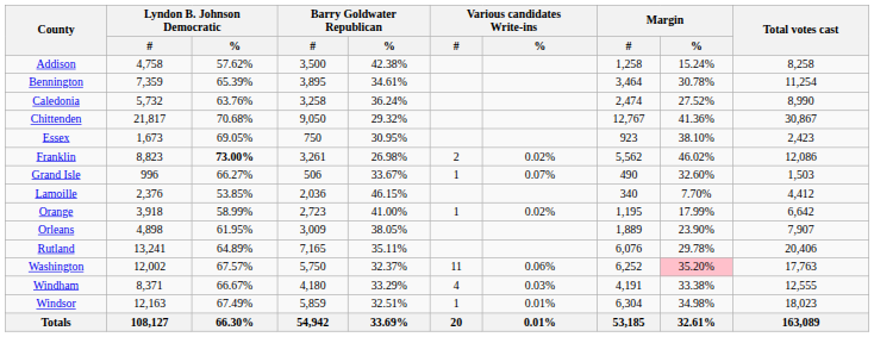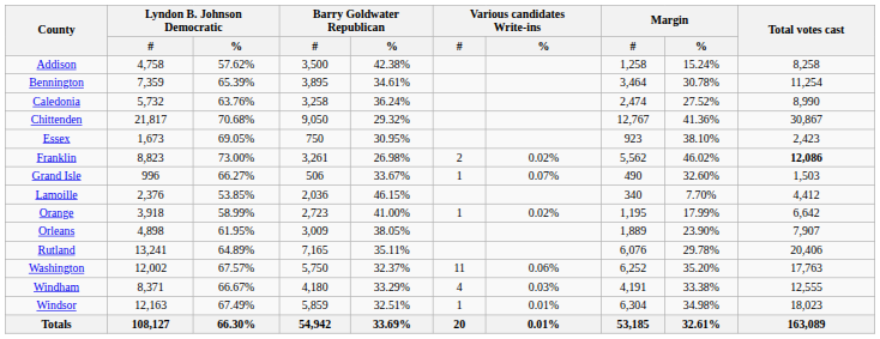Franklin | Lyndon B. Johnson Democratic / %: bold -> normal
Franklin | Total votes cast: normal -> bold
Washington | Margin / %: pink background -> no background
